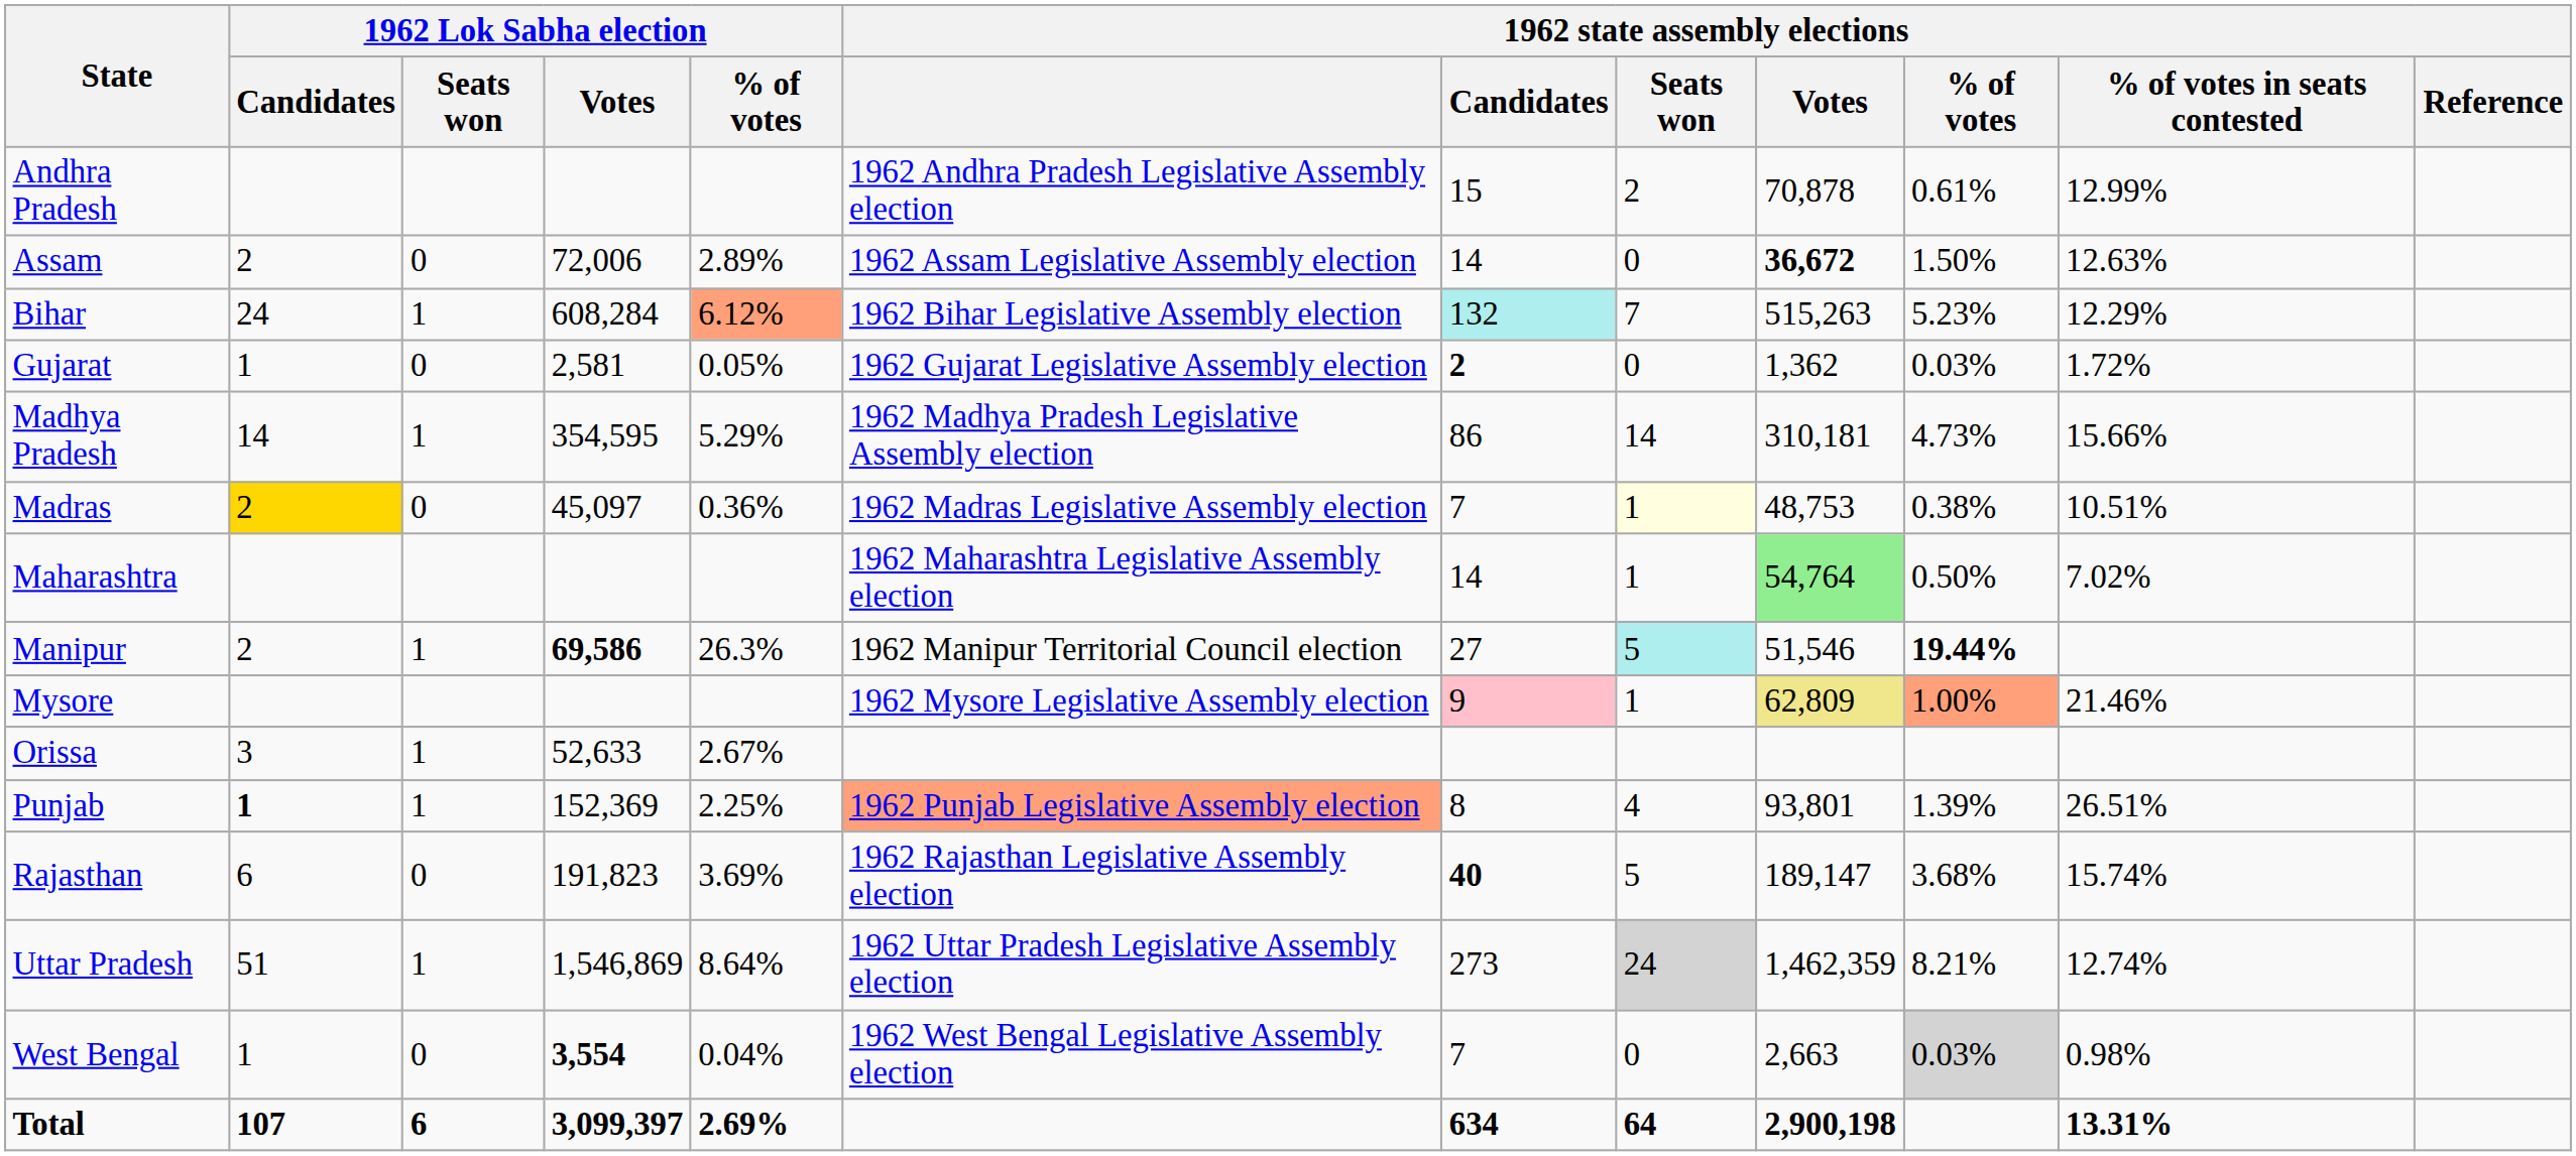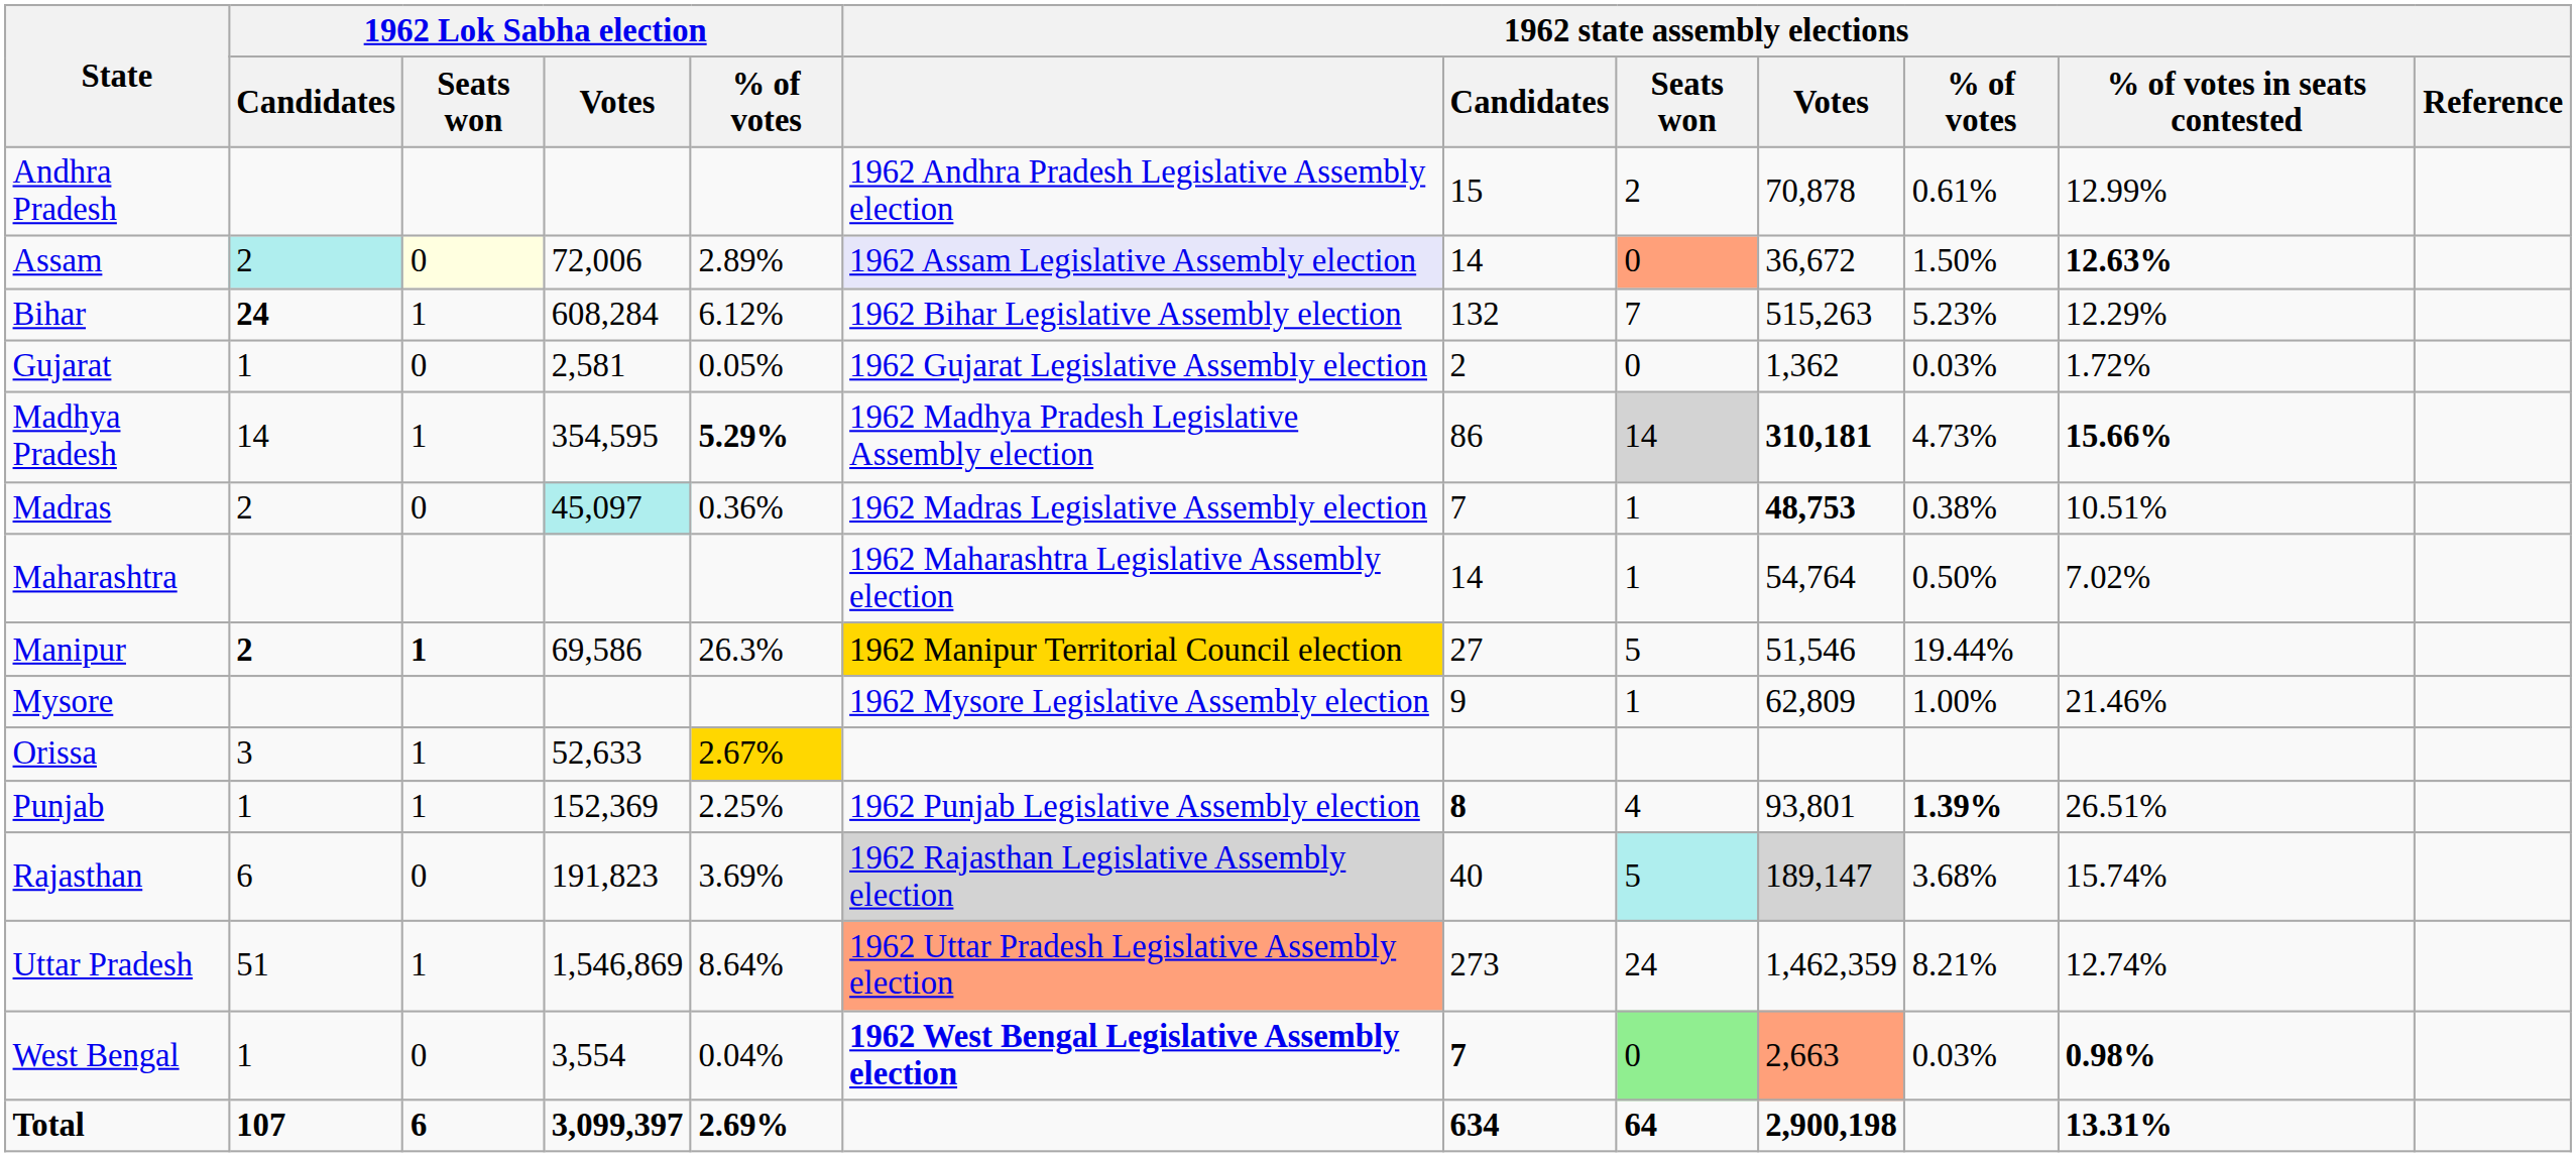Assam | 1962 Lok Sabha election / Candidates: no background -> paleturquoise background
Assam | 1962 Lok Sabha election / Seats won: no background -> lightyellow background
Assam | 1962 state assembly elections: no background -> lavender background
Assam | 1962 state assembly elections / Seats won: no background -> lightsalmon background
Assam | 1962 state assembly elections / Votes: bold -> normal
Assam | column 11: normal -> bold
Bihar | 1962 Lok Sabha election / Candidates: normal -> bold
Bihar | 1962 Lok Sabha election / % of votes: lightsalmon background -> no background
Bihar | 1962 state assembly elections / Candidates: paleturquoise background -> no background
Gujarat | 1962 state assembly elections / Candidates: bold -> normal
Madhya Pradesh | 1962 Lok Sabha election / % of votes: normal -> bold
Madhya Pradesh | 1962 state assembly elections / Seats won: no background -> lightgrey background
Madhya Pradesh | 1962 state assembly elections / Votes: normal -> bold
Madhya Pradesh | column 11: normal -> bold
Madras | 1962 Lok Sabha election / Candidates: gold background -> no background
Madras | 1962 Lok Sabha election / Votes: no background -> paleturquoise background
Madras | 1962 state assembly elections / Seats won: lightyellow background -> no background
Madras | 1962 state assembly elections / Votes: normal -> bold
Maharashtra | 1962 state assembly elections / Votes: lightgreen background -> no background
Manipur | 1962 Lok Sabha election / Candidates: normal -> bold
Manipur | 1962 Lok Sabha election / Seats won: normal -> bold
Manipur | 1962 Lok Sabha election / Votes: bold -> normal
Manipur | 1962 state assembly elections: no background -> gold background
Manipur | 1962 state assembly elections / Seats won: paleturquoise background -> no background
Manipur | 1962 state assembly elections / % of votes: bold -> normal
Mysore | 1962 state assembly elections / Candidates: pink background -> no background
Mysore | 1962 state assembly elections / Votes: khaki background -> no background
Mysore | 1962 state assembly elections / % of votes: lightsalmon background -> no background
Orissa | 1962 Lok Sabha election / % of votes: no background -> gold background
Punjab | 1962 Lok Sabha election / Candidates: bold -> normal
Punjab | 1962 state assembly elections: lightsalmon background -> no background
Punjab | 1962 state assembly elections / Candidates: normal -> bold
Punjab | 1962 state assembly elections / % of votes: normal -> bold
Rajasthan | 1962 state assembly elections: no background -> lightgrey background
Rajasthan | 1962 state assembly elections / Candidates: bold -> normal
Rajasthan | 1962 state assembly elections / Seats won: no background -> paleturquoise background
Rajasthan | 1962 state assembly elections / Votes: no background -> lightgrey background
Uttar Pradesh | 1962 state assembly elections: no background -> lightsalmon background
Uttar Pradesh | 1962 state assembly elections / Seats won: lightgrey background -> no background
West Bengal | 1962 Lok Sabha election / Votes: bold -> normal
West Bengal | 1962 state assembly elections: normal -> bold
West Bengal | 1962 state assembly elections / Candidates: normal -> bold
West Bengal | 1962 state assembly elections / Seats won: no background -> lightgreen background
West Bengal | 1962 state assembly elections / Votes: no background -> lightsalmon background
West Bengal | 1962 state assembly elections / % of votes: lightgrey background -> no background
West Bengal | column 11: normal -> bold
